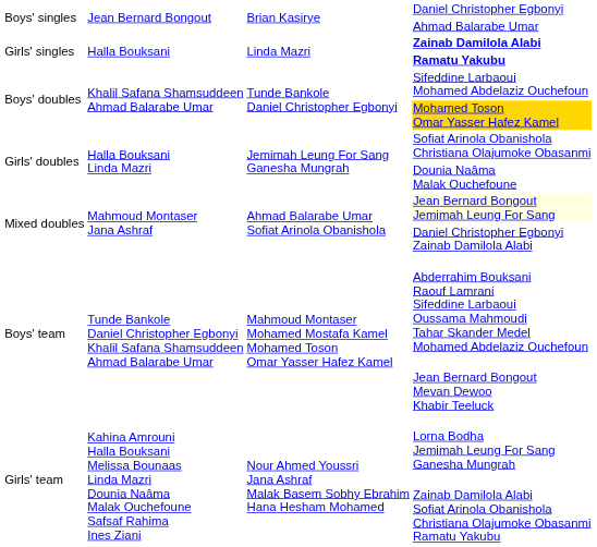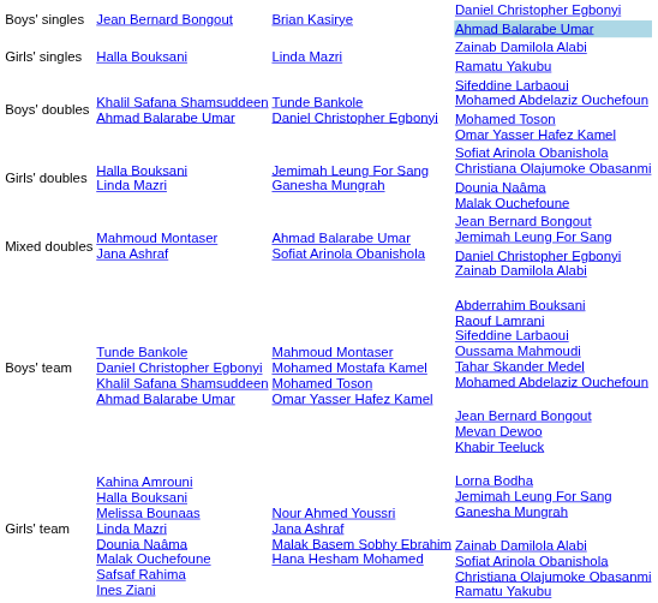Ahmad Balarabe Umar | column 4: no background -> lightblue background
Zainab Damilola Alabi | column 4: bold -> normal
Ramatu Yakubu | column 4: bold -> normal
Mohamed Toson Omar Yasser Hafez Kamel | column 4: gold background -> no background
Jean Bernard Bongout Jemimah Leung For Sang | column 4: lightyellow background -> no background
